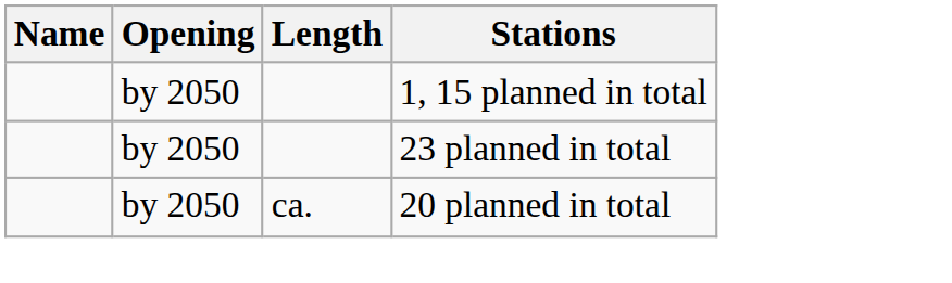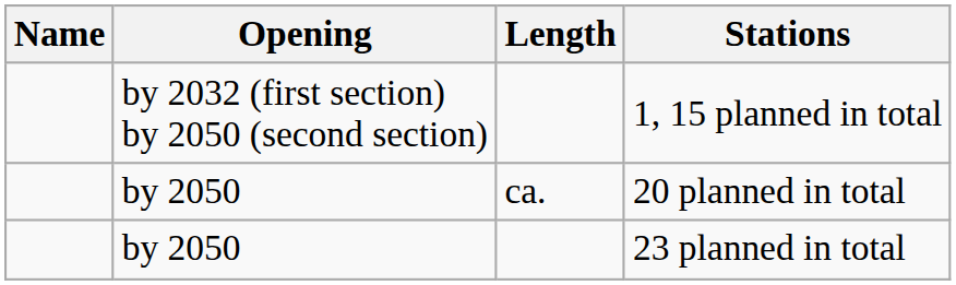1, 15 planned in total | Opening: by 2050 -> by 2032 (first section) by 2050 (second section)
rows swapped: 23 planned in total <-> 20 planned in total
